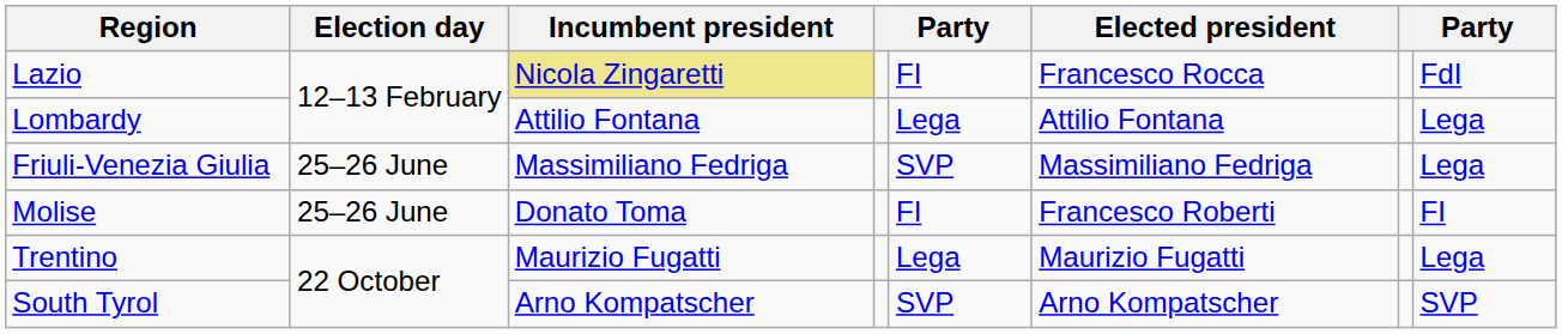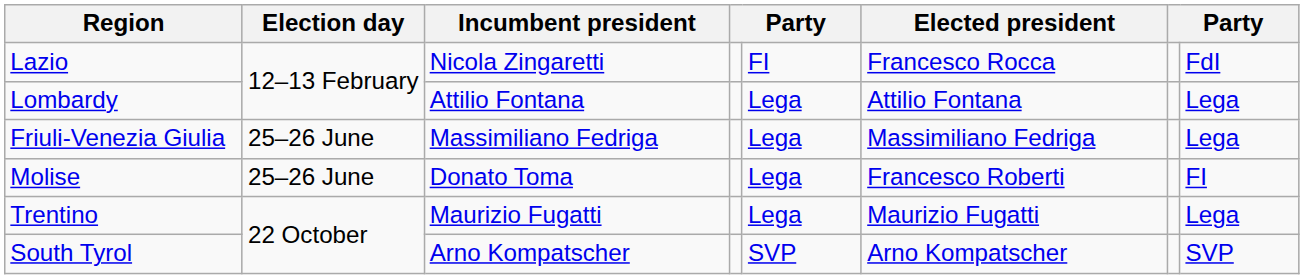Lazio | Incumbent president: khaki background -> no background
Friuli-Venezia Giulia | column 5: SVP -> Lega
Molise | column 5: FI -> Lega
